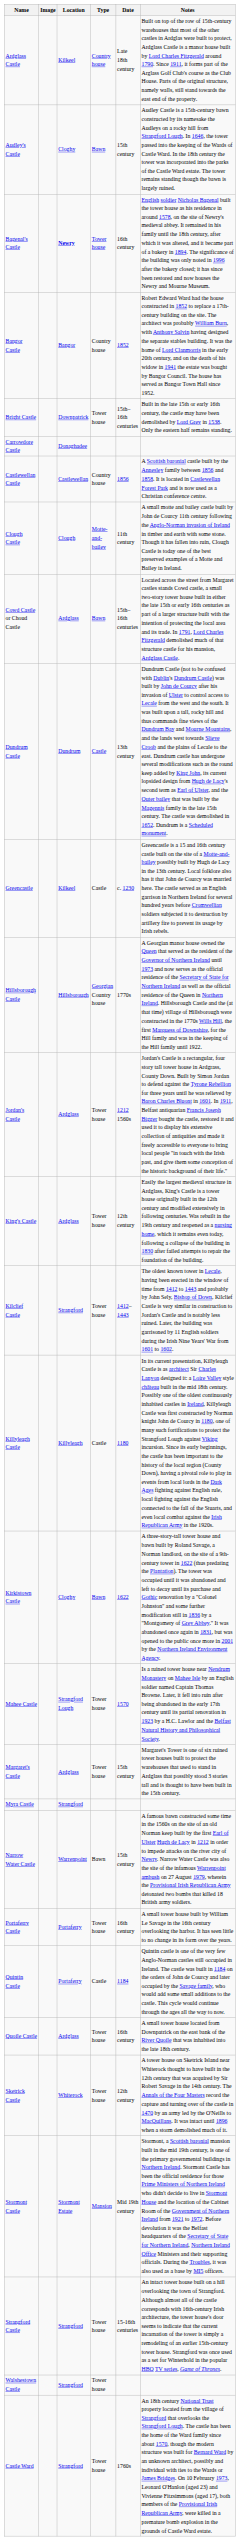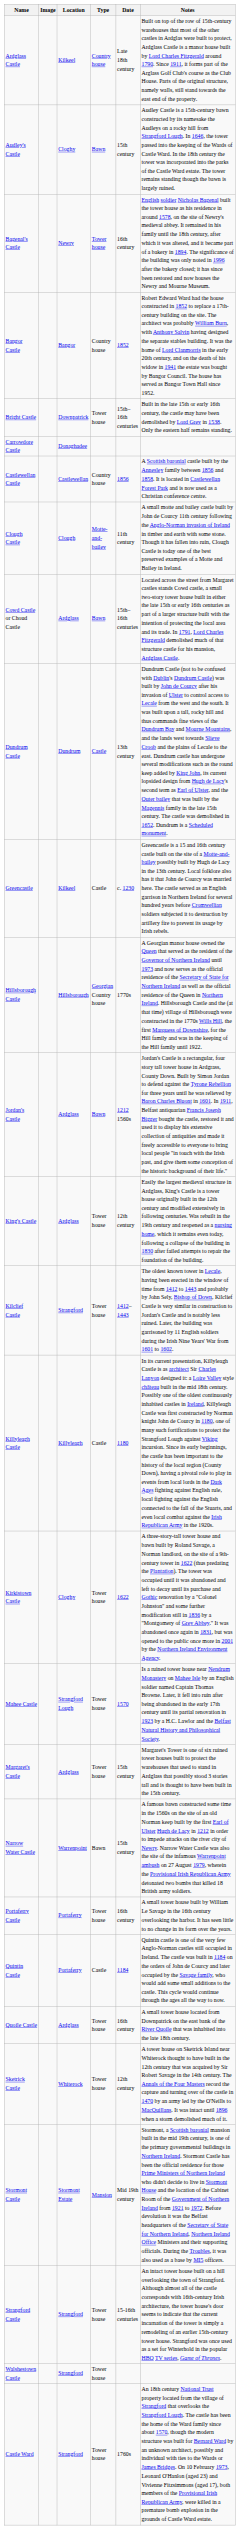Bagenal's Castle | Location: bold -> normal
Jordan's Castle | Type: Tower house -> Bawn
Kirkistown Castle | Type: Bawn -> Tower house
- row: Myra Castle | Strangford
